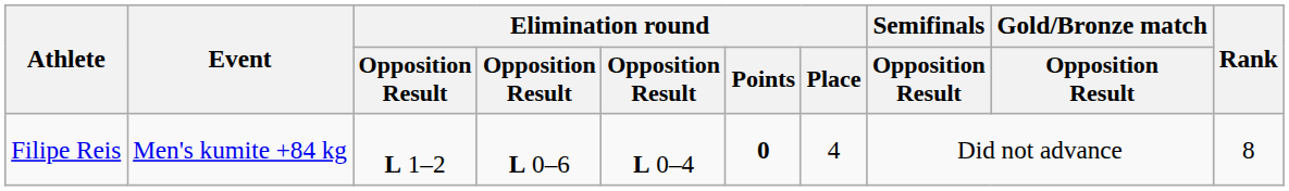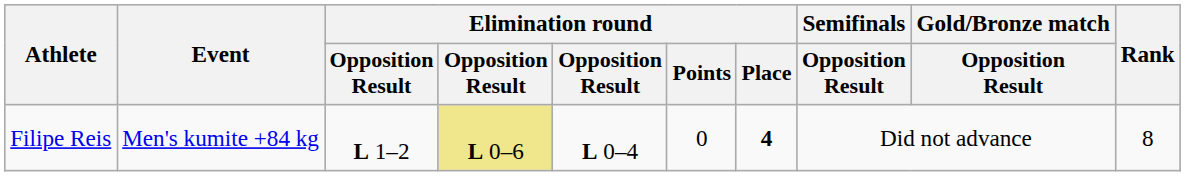Filipe Reis | column 4: no background -> khaki background
Filipe Reis | Elimination round / Points: bold -> normal
Filipe Reis | Elimination round / Place: normal -> bold
